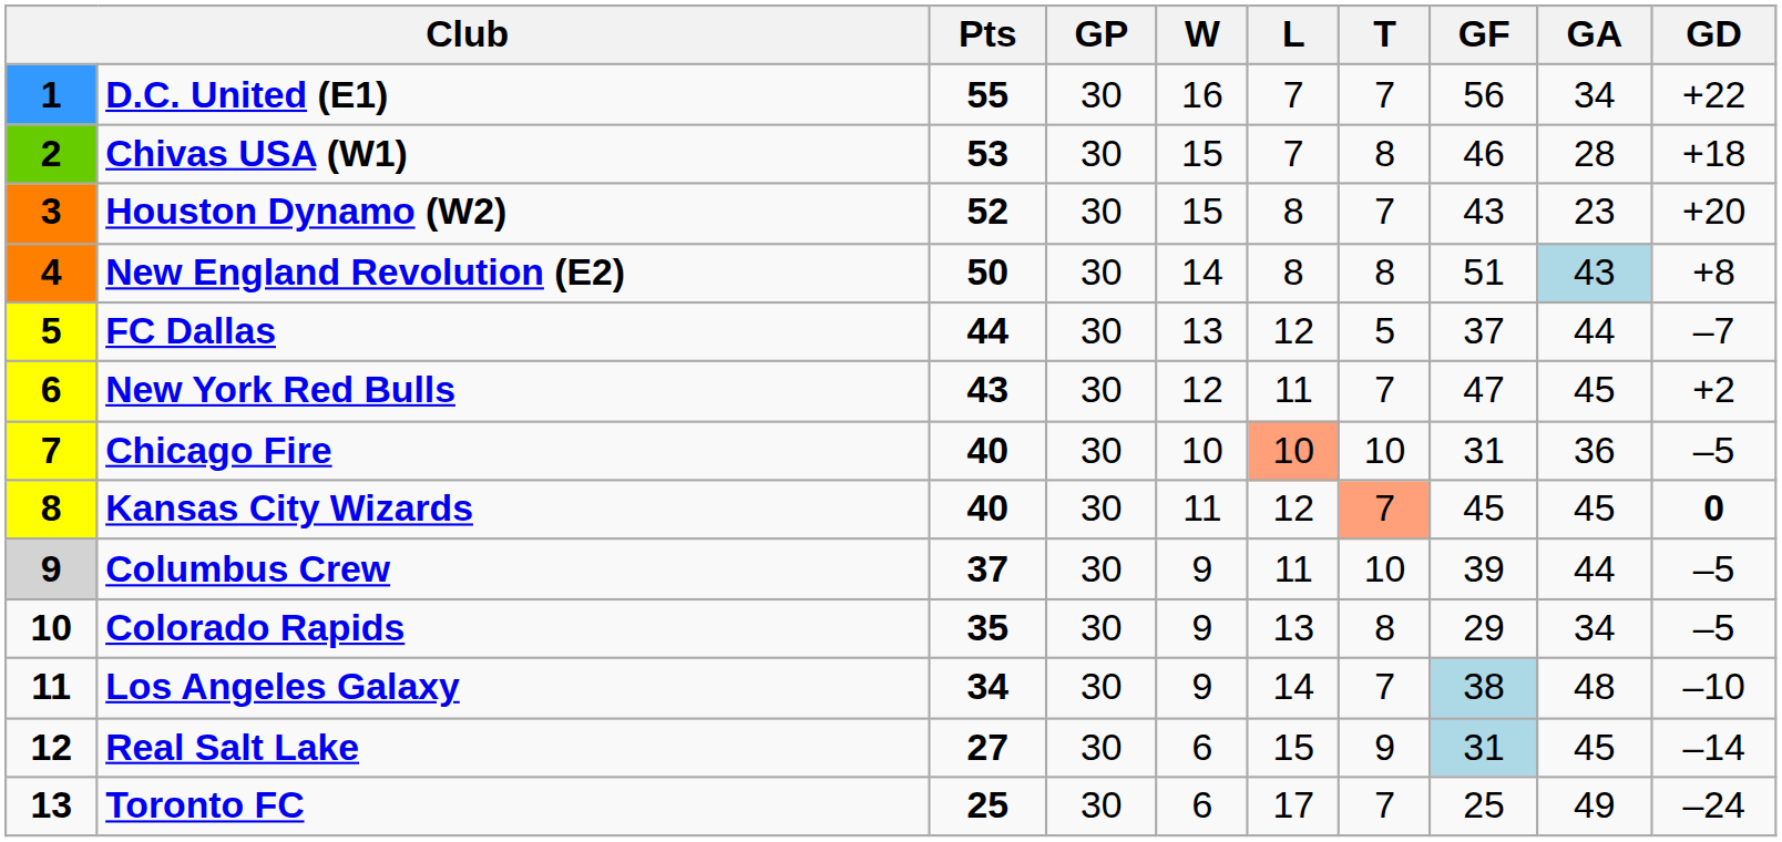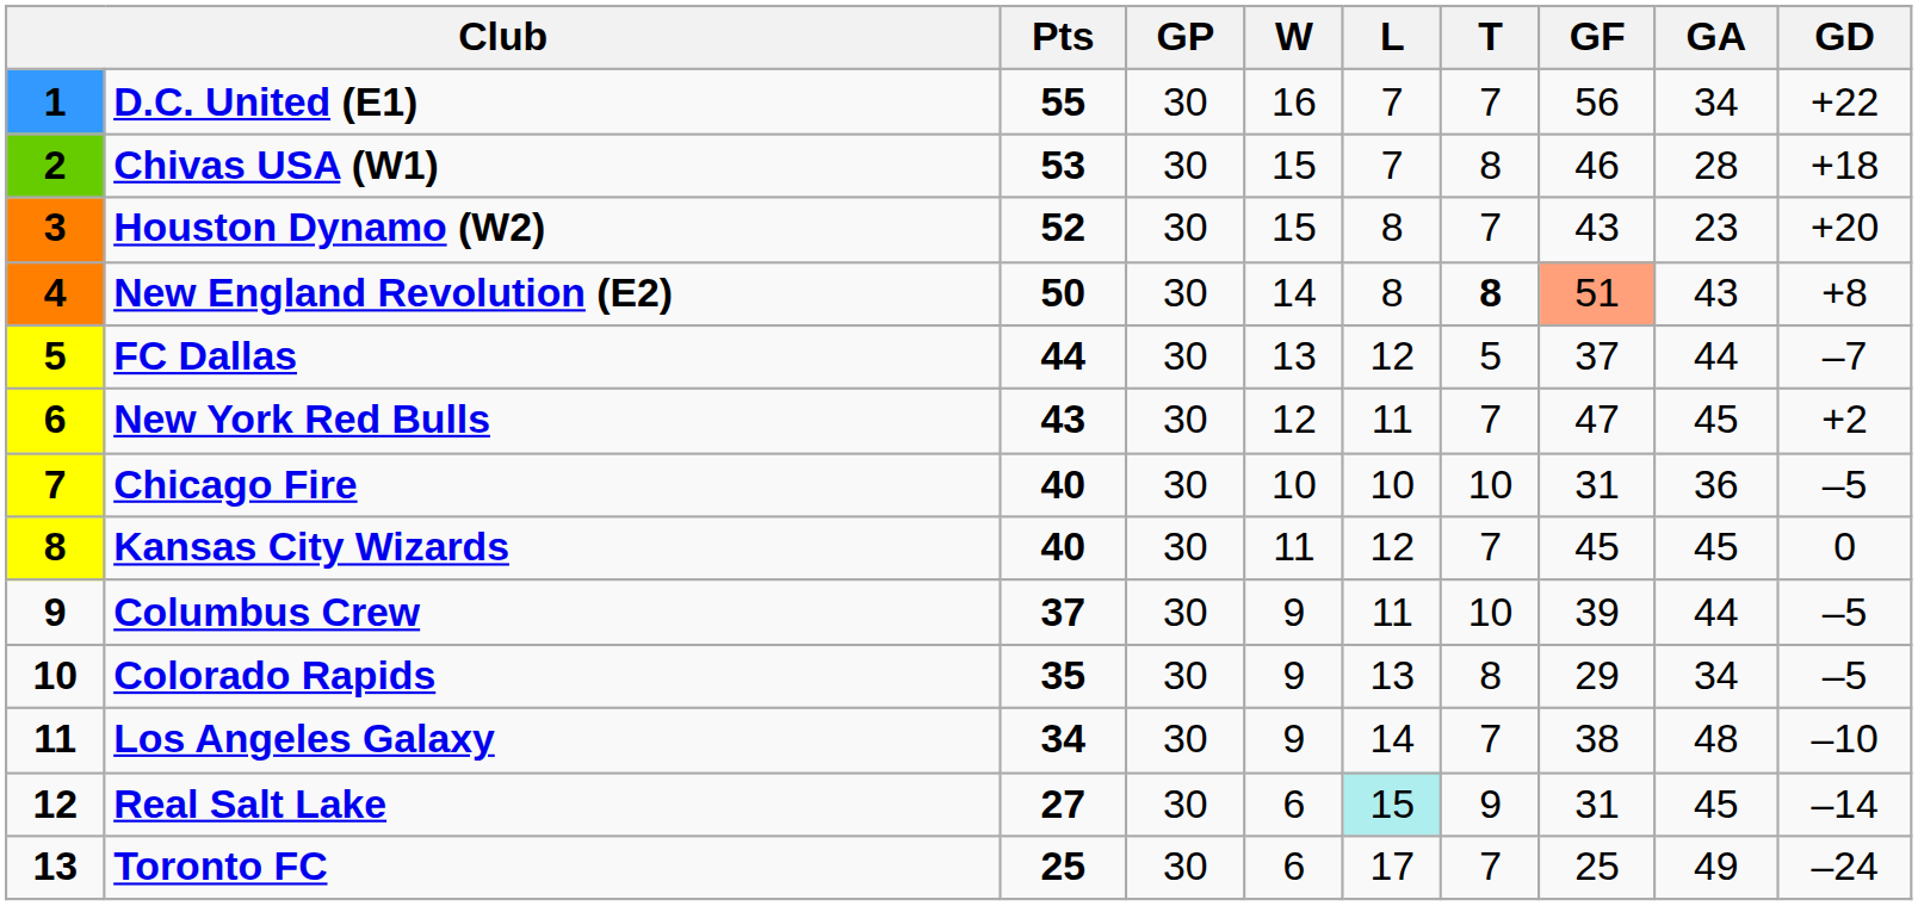New England Revolution (E2) | T: normal -> bold
New England Revolution (E2) | GF: no background -> lightsalmon background
New England Revolution (E2) | GA: lightblue background -> no background
Chicago Fire | L: lightsalmon background -> no background
Kansas City Wizards | T: lightsalmon background -> no background
Kansas City Wizards | GD: bold -> normal
Columbus Crew | column 1: lightgrey background -> no background
Los Angeles Galaxy | GF: lightblue background -> no background
Real Salt Lake | L: no background -> paleturquoise background
Real Salt Lake | GF: lightblue background -> no background
